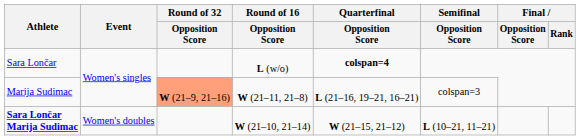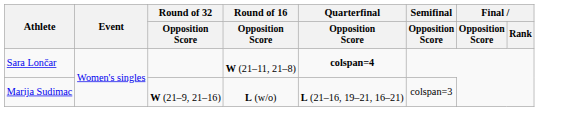Sara Lončar | Round of 16 / Opposition Score: L (w/o) -> W (21–11, 21–8)
Marija Sudimac | Round of 32 / Opposition Score: lightsalmon background -> no background
Marija Sudimac | Round of 16 / Opposition Score: W (21–11, 21–8) -> L (w/o)
- row: Sara Lončar Marija Sudimac | Women's doubles | W (21–10, 21–14) | W (21–15, 21–12) | L (10–21, 11–21)
